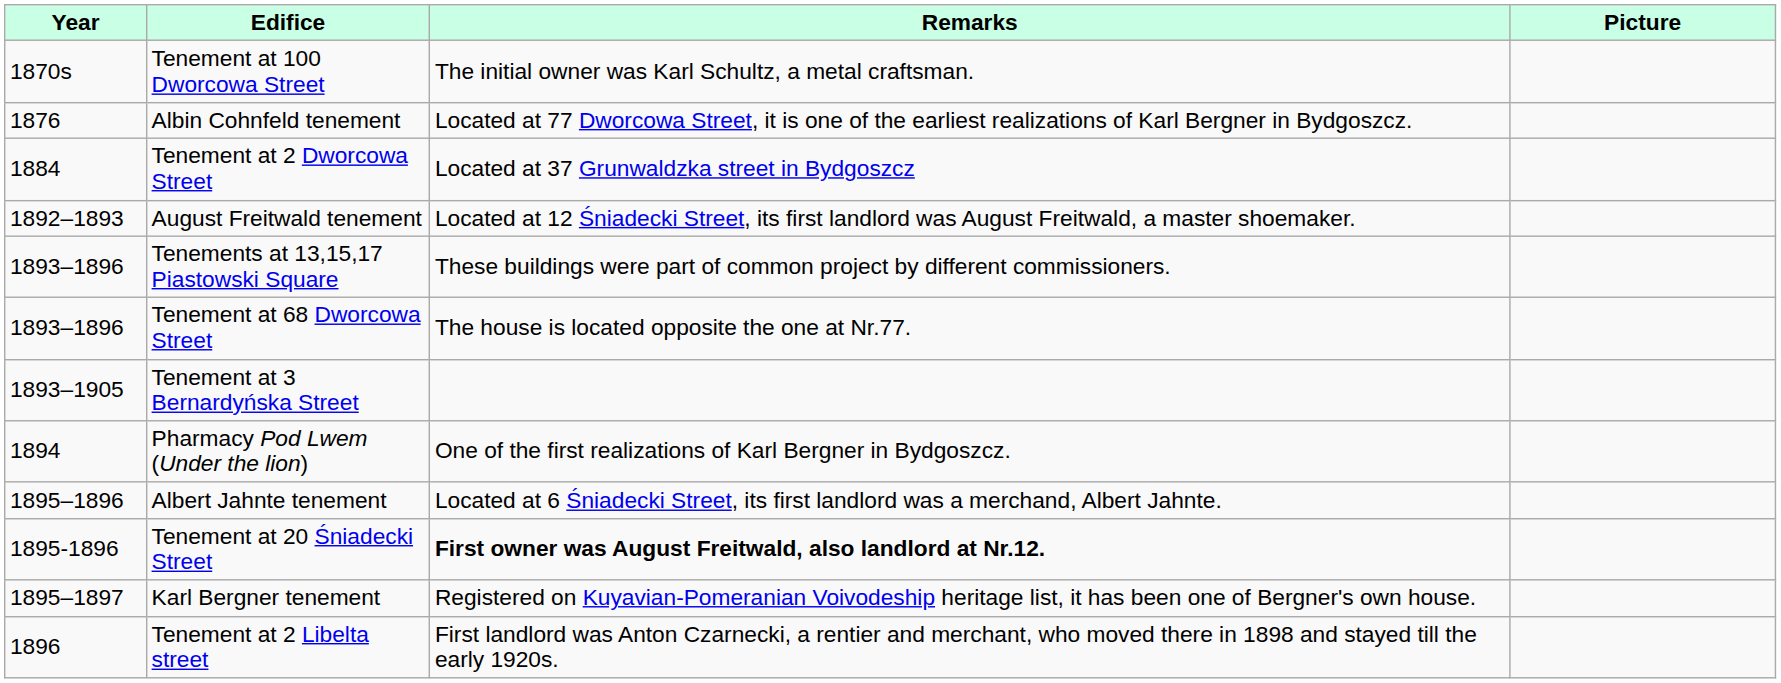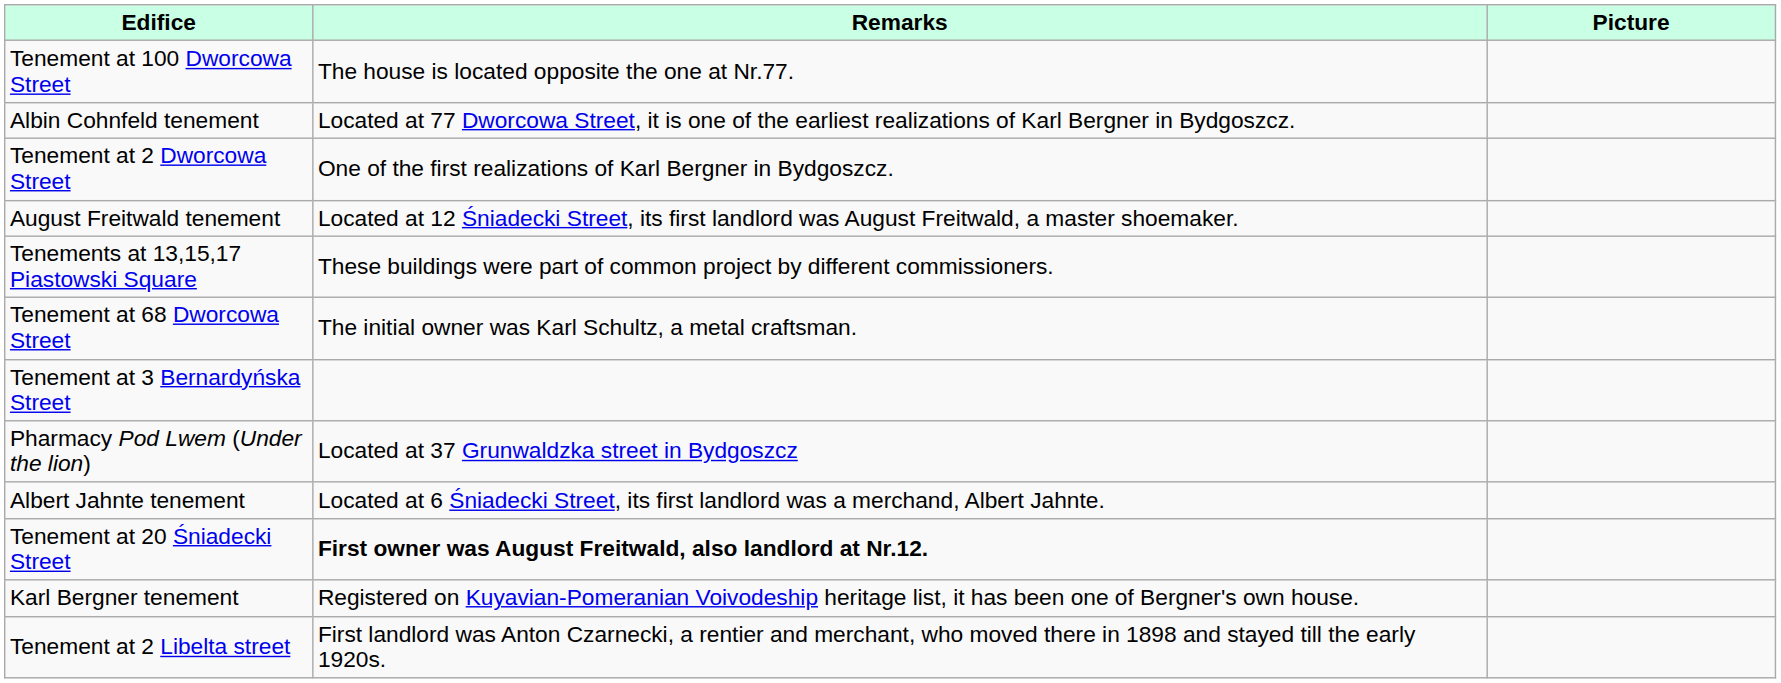- column: Year | 1870s | 1876 | 1884 | 1892–1893 | 1893–1896 | 1893–1896 | 1893–1905 | 1894 | 1895–1896 | 1895-1896 | 1895–1897 | 1896
Tenement at 100 Dworcowa Street | Remarks: The initial owner was Karl Schultz, a metal craftsman. -> The house is located opposite the one at Nr.77.
Tenement at 2 Dworcowa Street | Remarks: Located at 37 Grunwaldzka street in Bydgoszcz -> One of the first realizations of Karl Bergner in Bydgoszcz.
Tenement at 68 Dworcowa Street | Remarks: The house is located opposite the one at Nr.77. -> The initial owner was Karl Schultz, a metal craftsman.
Pharmacy Pod Lwem (Under the lion) | Remarks: One of the first realizations of Karl Bergner in Bydgoszcz. -> Located at 37 Grunwaldzka street in Bydgoszcz
